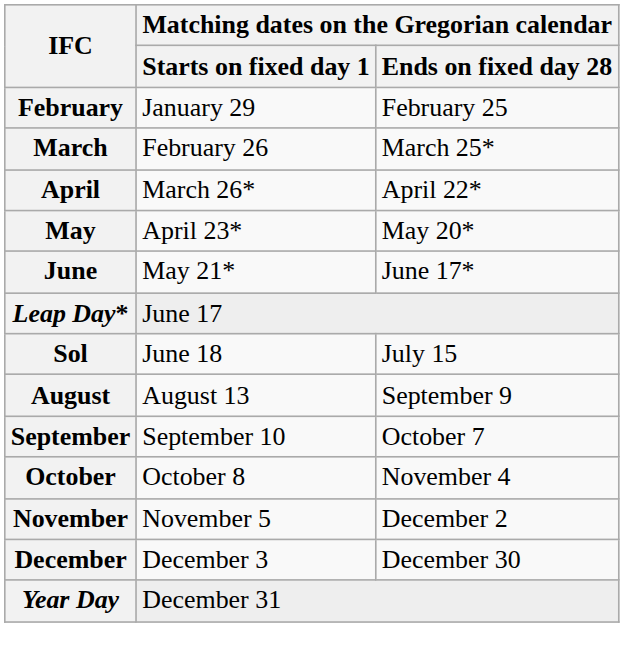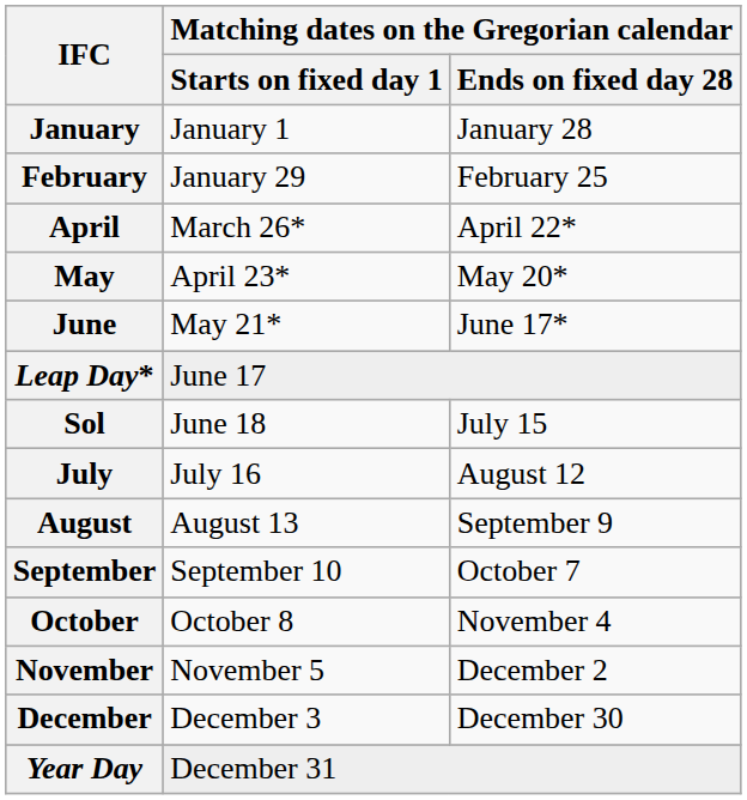+ row: January | January 1 | January 28
- row: March | February 26 | March 25*
+ row: July | July 16 | August 12
